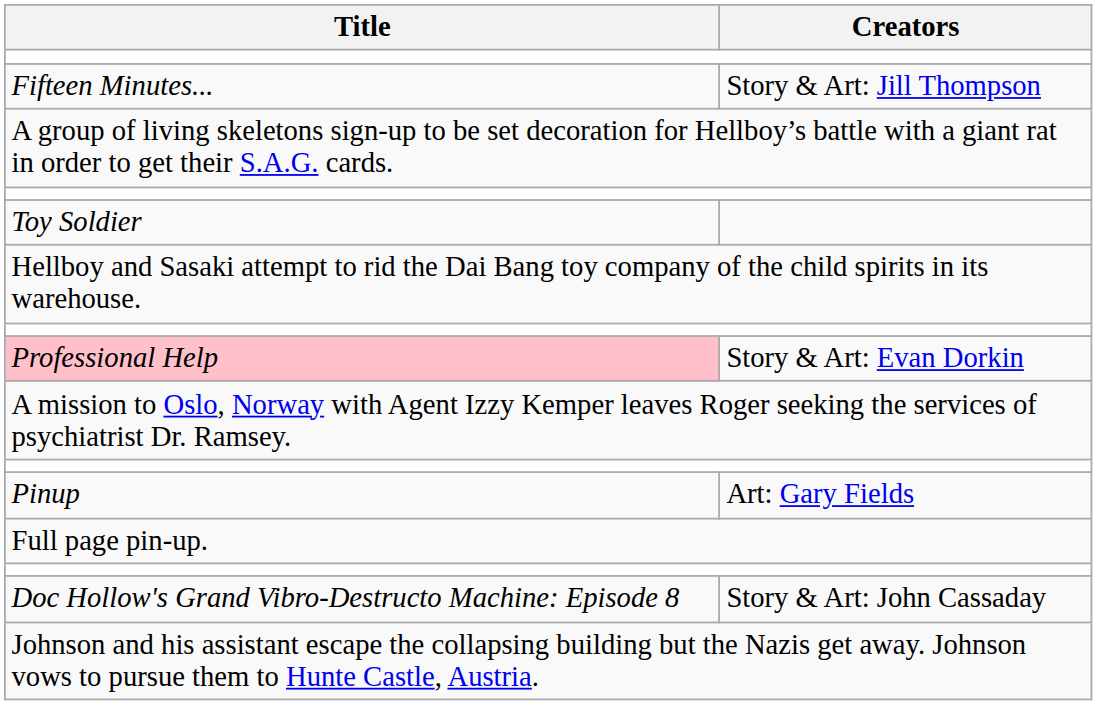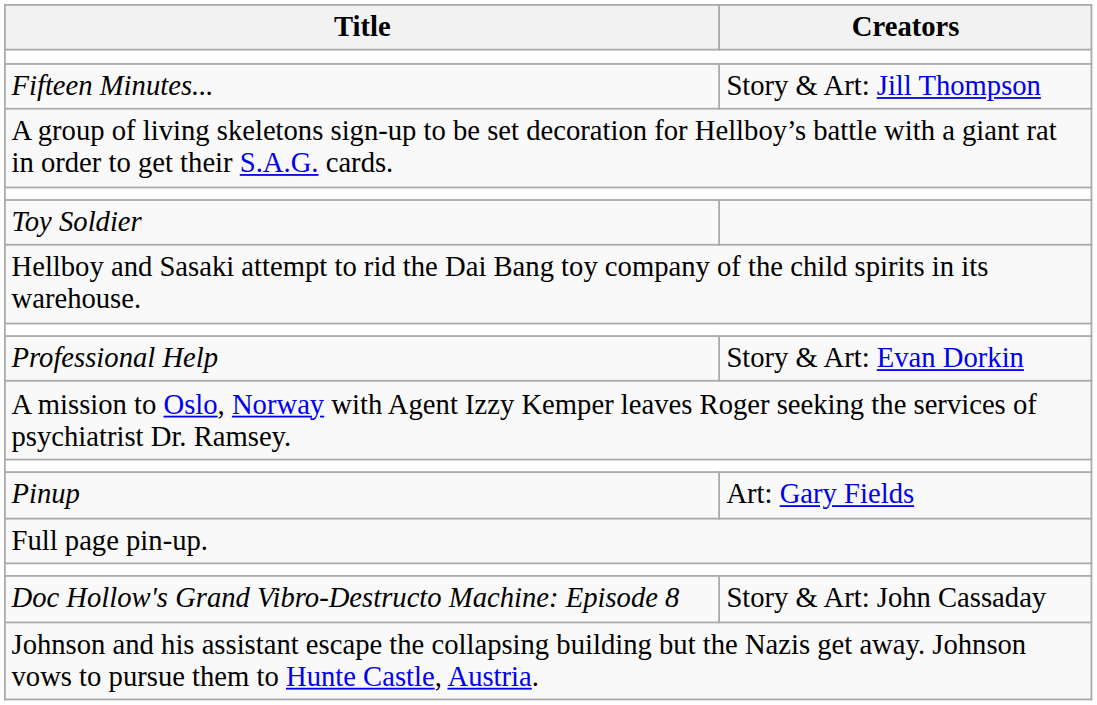Professional Help | Title: pink background -> no background
